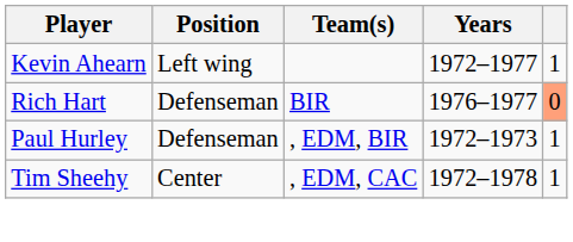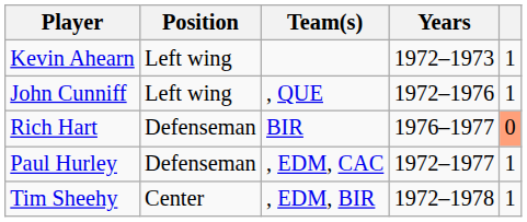Kevin Ahearn | Years: 1972–1977 -> 1972–1973
+ row: John Cunniff | Left wing | , QUE | 1972–1976 | 1
Paul Hurley | Team(s): , EDM, BIR -> , EDM, CAC
Paul Hurley | Years: 1972–1973 -> 1972–1977
Tim Sheehy | Team(s): , EDM, CAC -> , EDM, BIR
